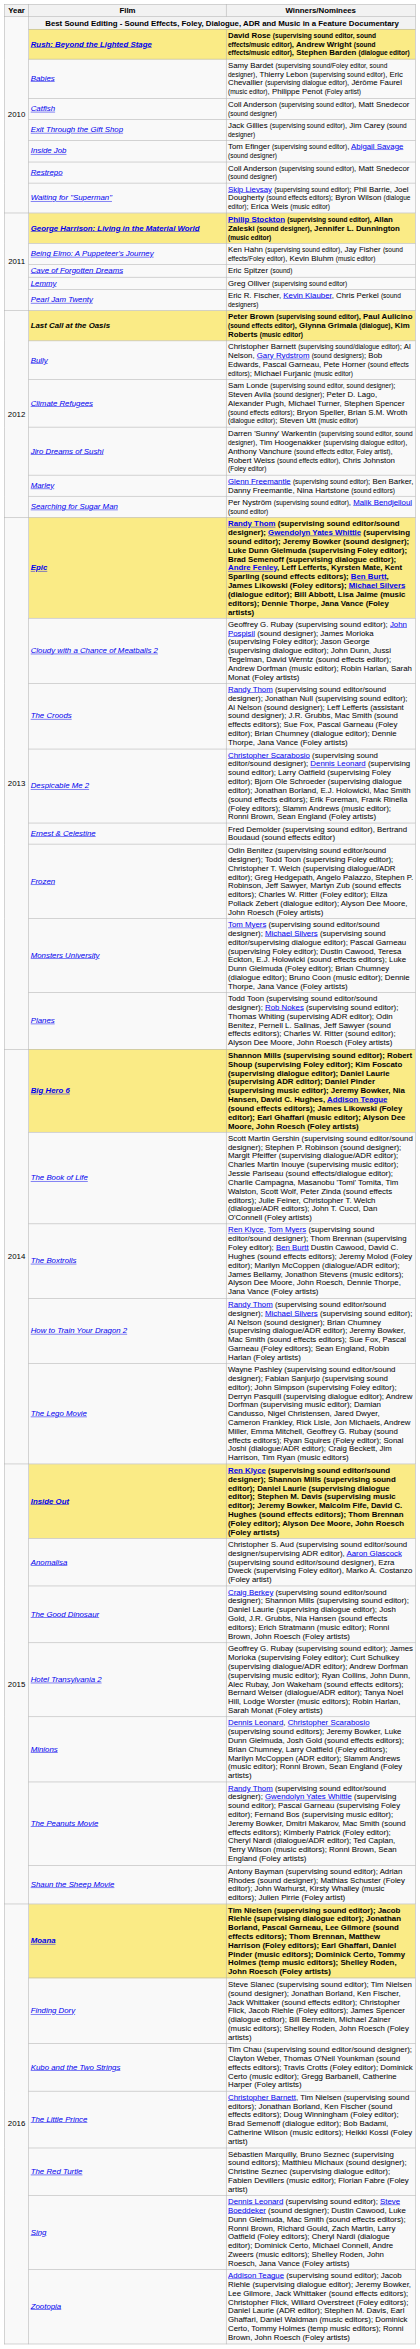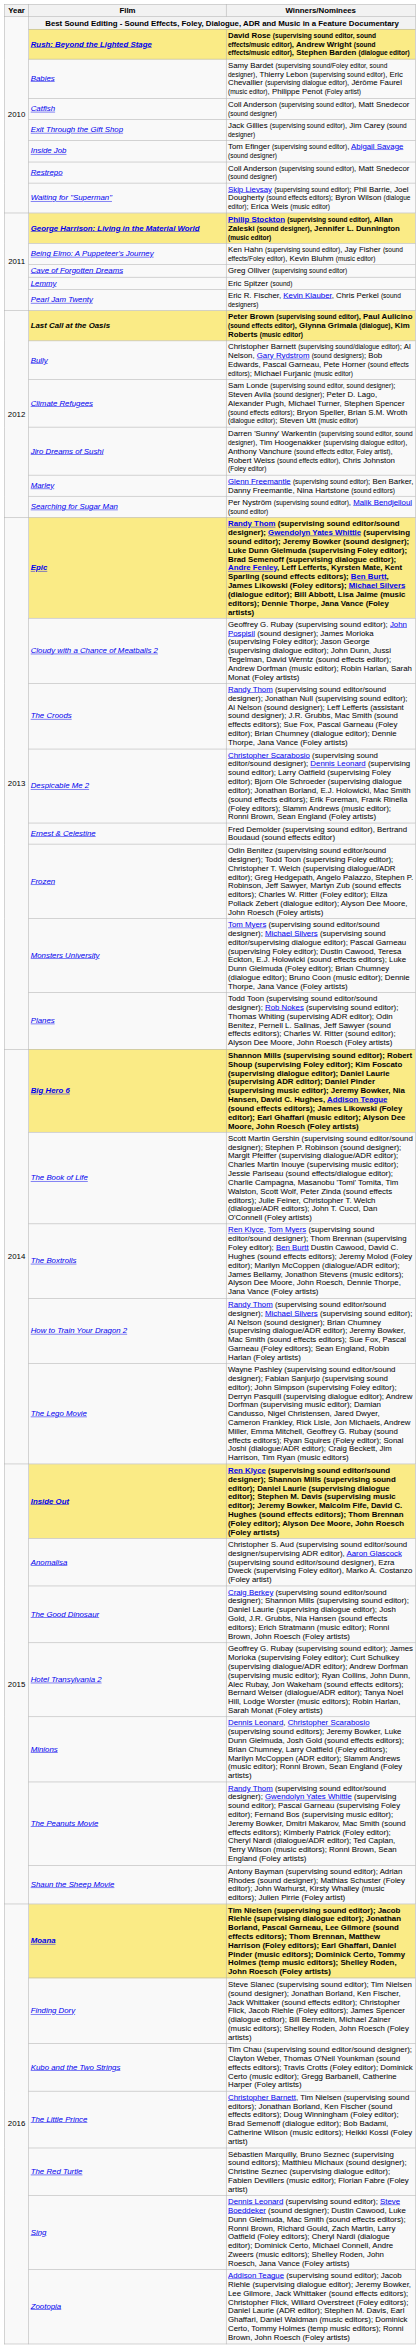Cave of Forgotten Dreams | Winners/Nominees: Eric Spitzer (sound) -> Greg Olliver (supervising sound editor)
Lemmy | Winners/Nominees: Greg Olliver (supervising sound editor) -> Eric Spitzer (sound)
